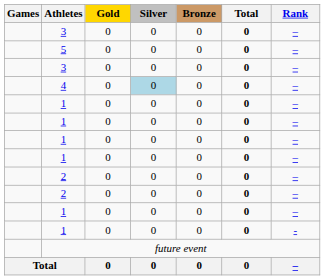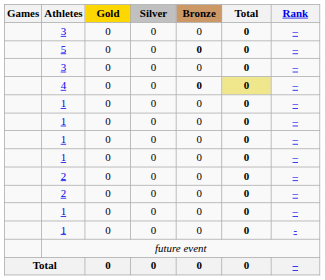5 | Bronze: normal -> bold
4 | Silver: lightblue background -> no background
4 | Bronze: normal -> bold
4 | Total: no background -> khaki background
